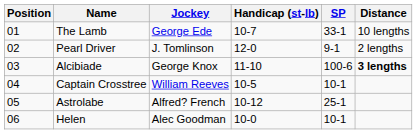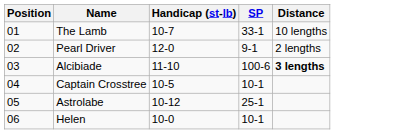- column: Jockey | George Ede | J. Tomlinson | George Knox | William Reeves | Alfred? French | Alec Goodman
